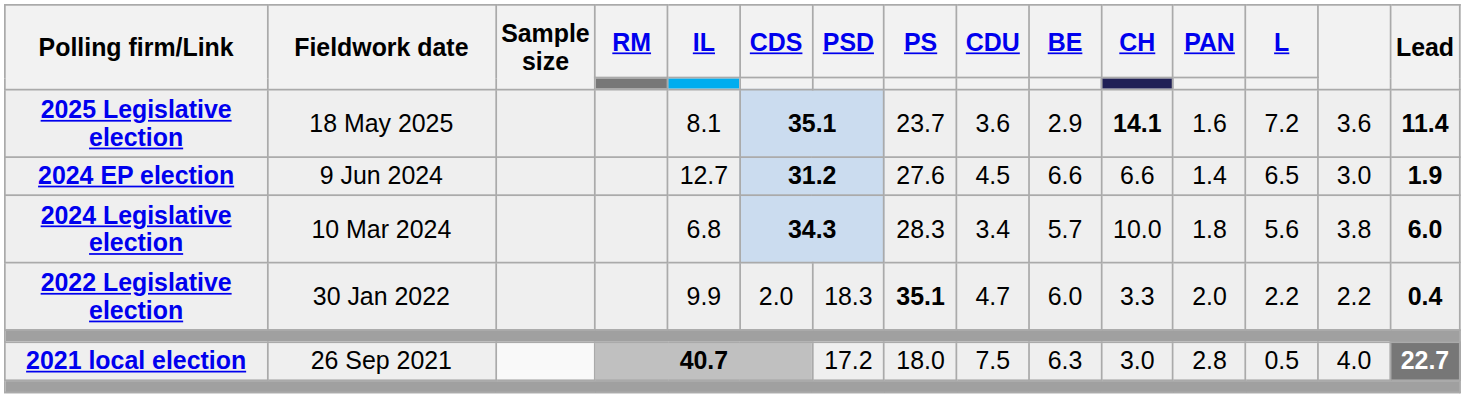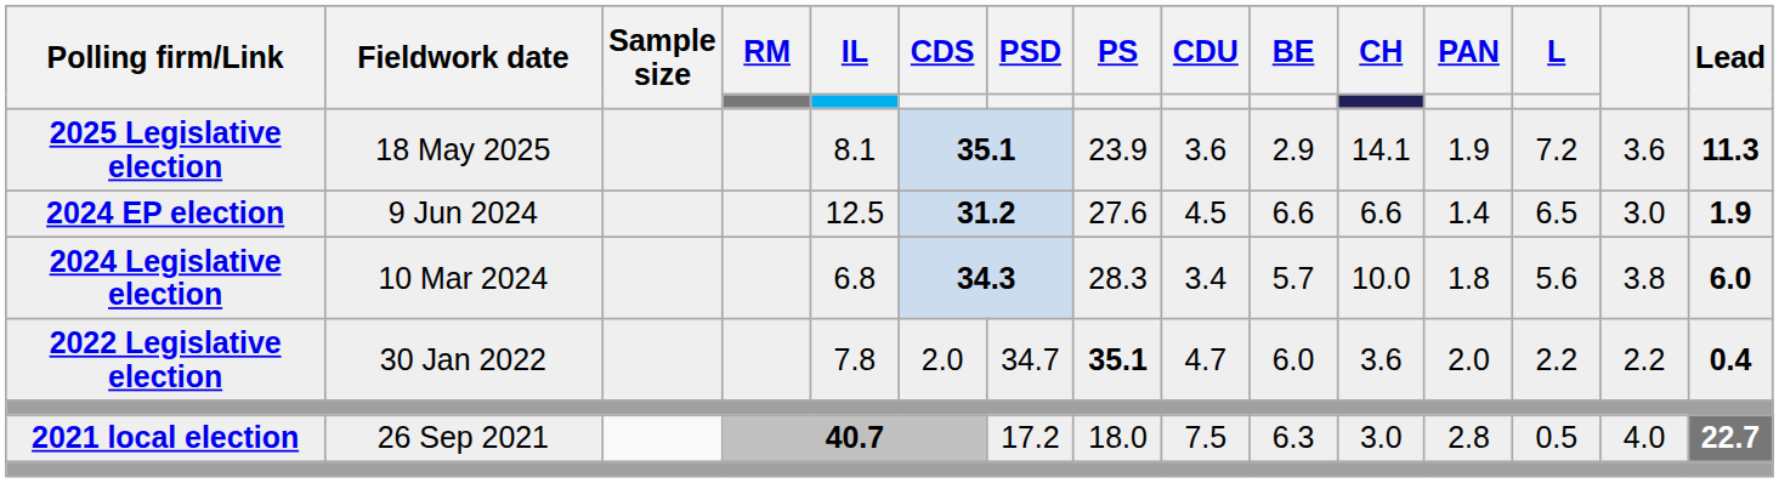2025 Legislative election | PS: 23.7 -> 23.9
2025 Legislative election | CH: bold -> normal
2025 Legislative election | PAN: 1.6 -> 1.9
2025 Legislative election | Lead: 11.4 -> 11.3
2024 EP election | IL: 12.7 -> 12.5
2022 Legislative election | IL: 9.9 -> 7.8
2022 Legislative election | PSD: 18.3 -> 34.7
2022 Legislative election | CH: 3.3 -> 3.6
